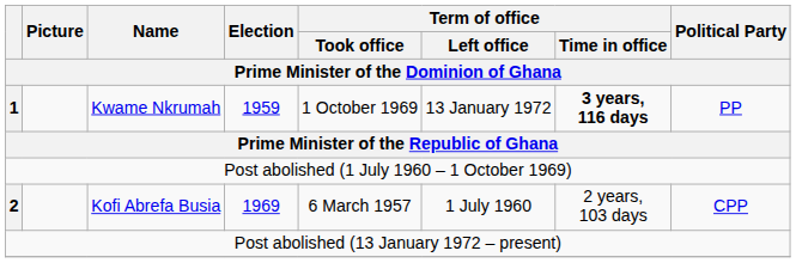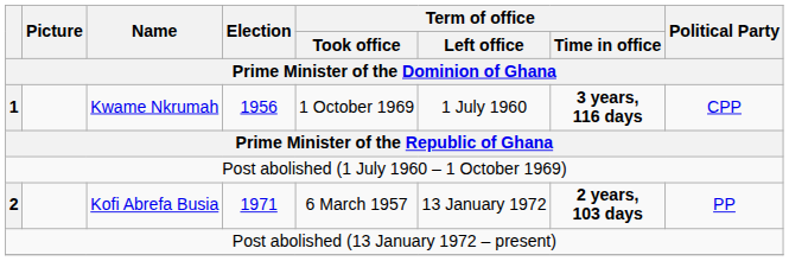1 | Election: 1959 -> 1956
1 | Term of office / Left office: 13 January 1972 -> 1 July 1960
1 | Political Party: PP -> CPP
2 | Election: 1969 -> 1971
2 | Term of office / Left office: 1 July 1960 -> 13 January 1972
2 | Term of office / Time in office: normal -> bold
2 | Political Party: CPP -> PP
